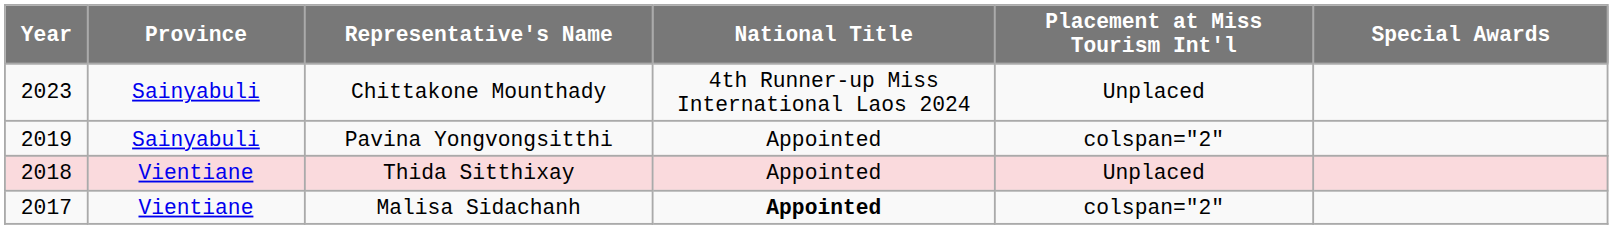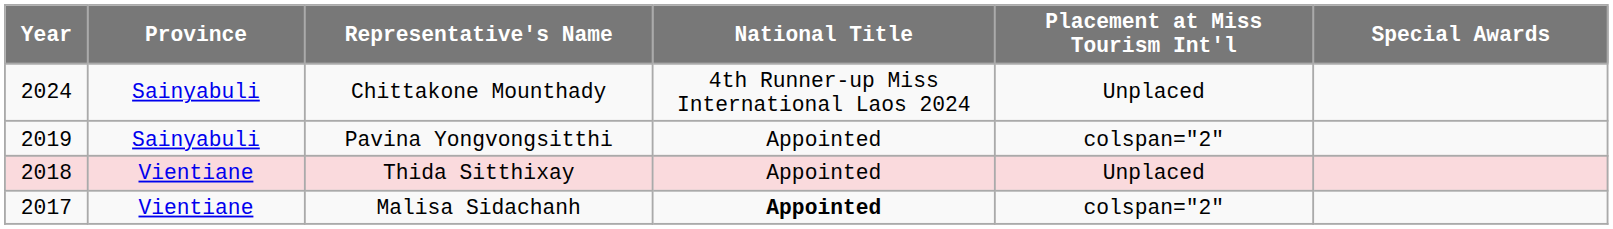Chittakone Mounthady | Year: 2023 -> 2024
